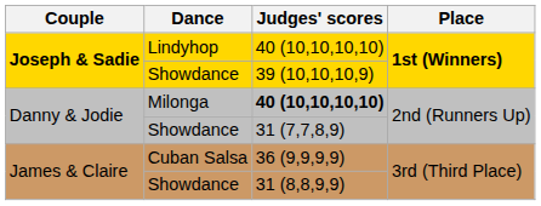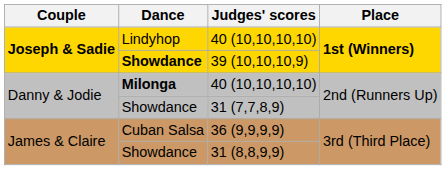39 (10,10,10,9) | Dance: normal -> bold
Milonga / 40 (10,10,10,10) | Dance: normal -> bold
Milonga / 40 (10,10,10,10) | Judges' scores: bold -> normal
